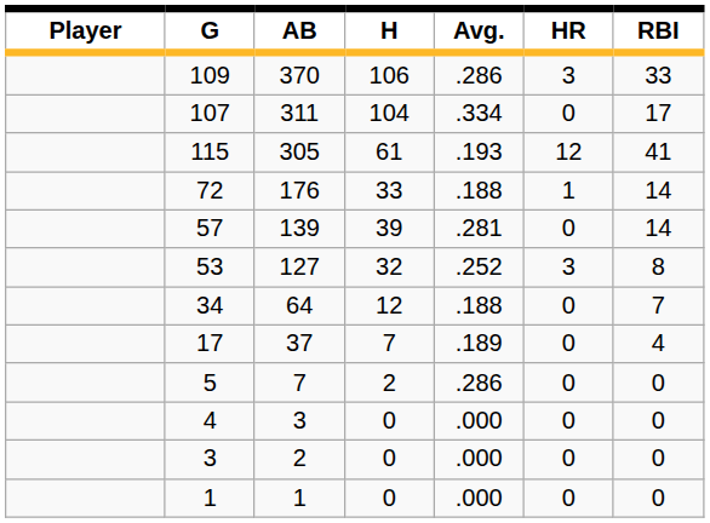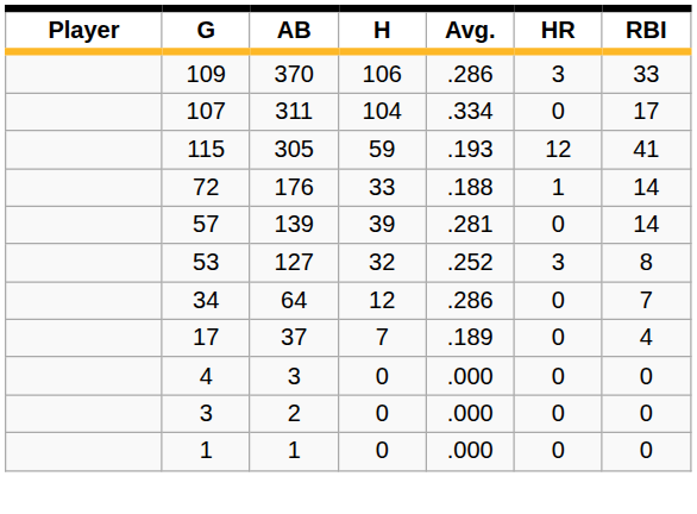115 | H: 61 -> 59
34 | Avg.: .188 -> .286
- row: 5 | 7 | 2 | .286 | 0 | 0
